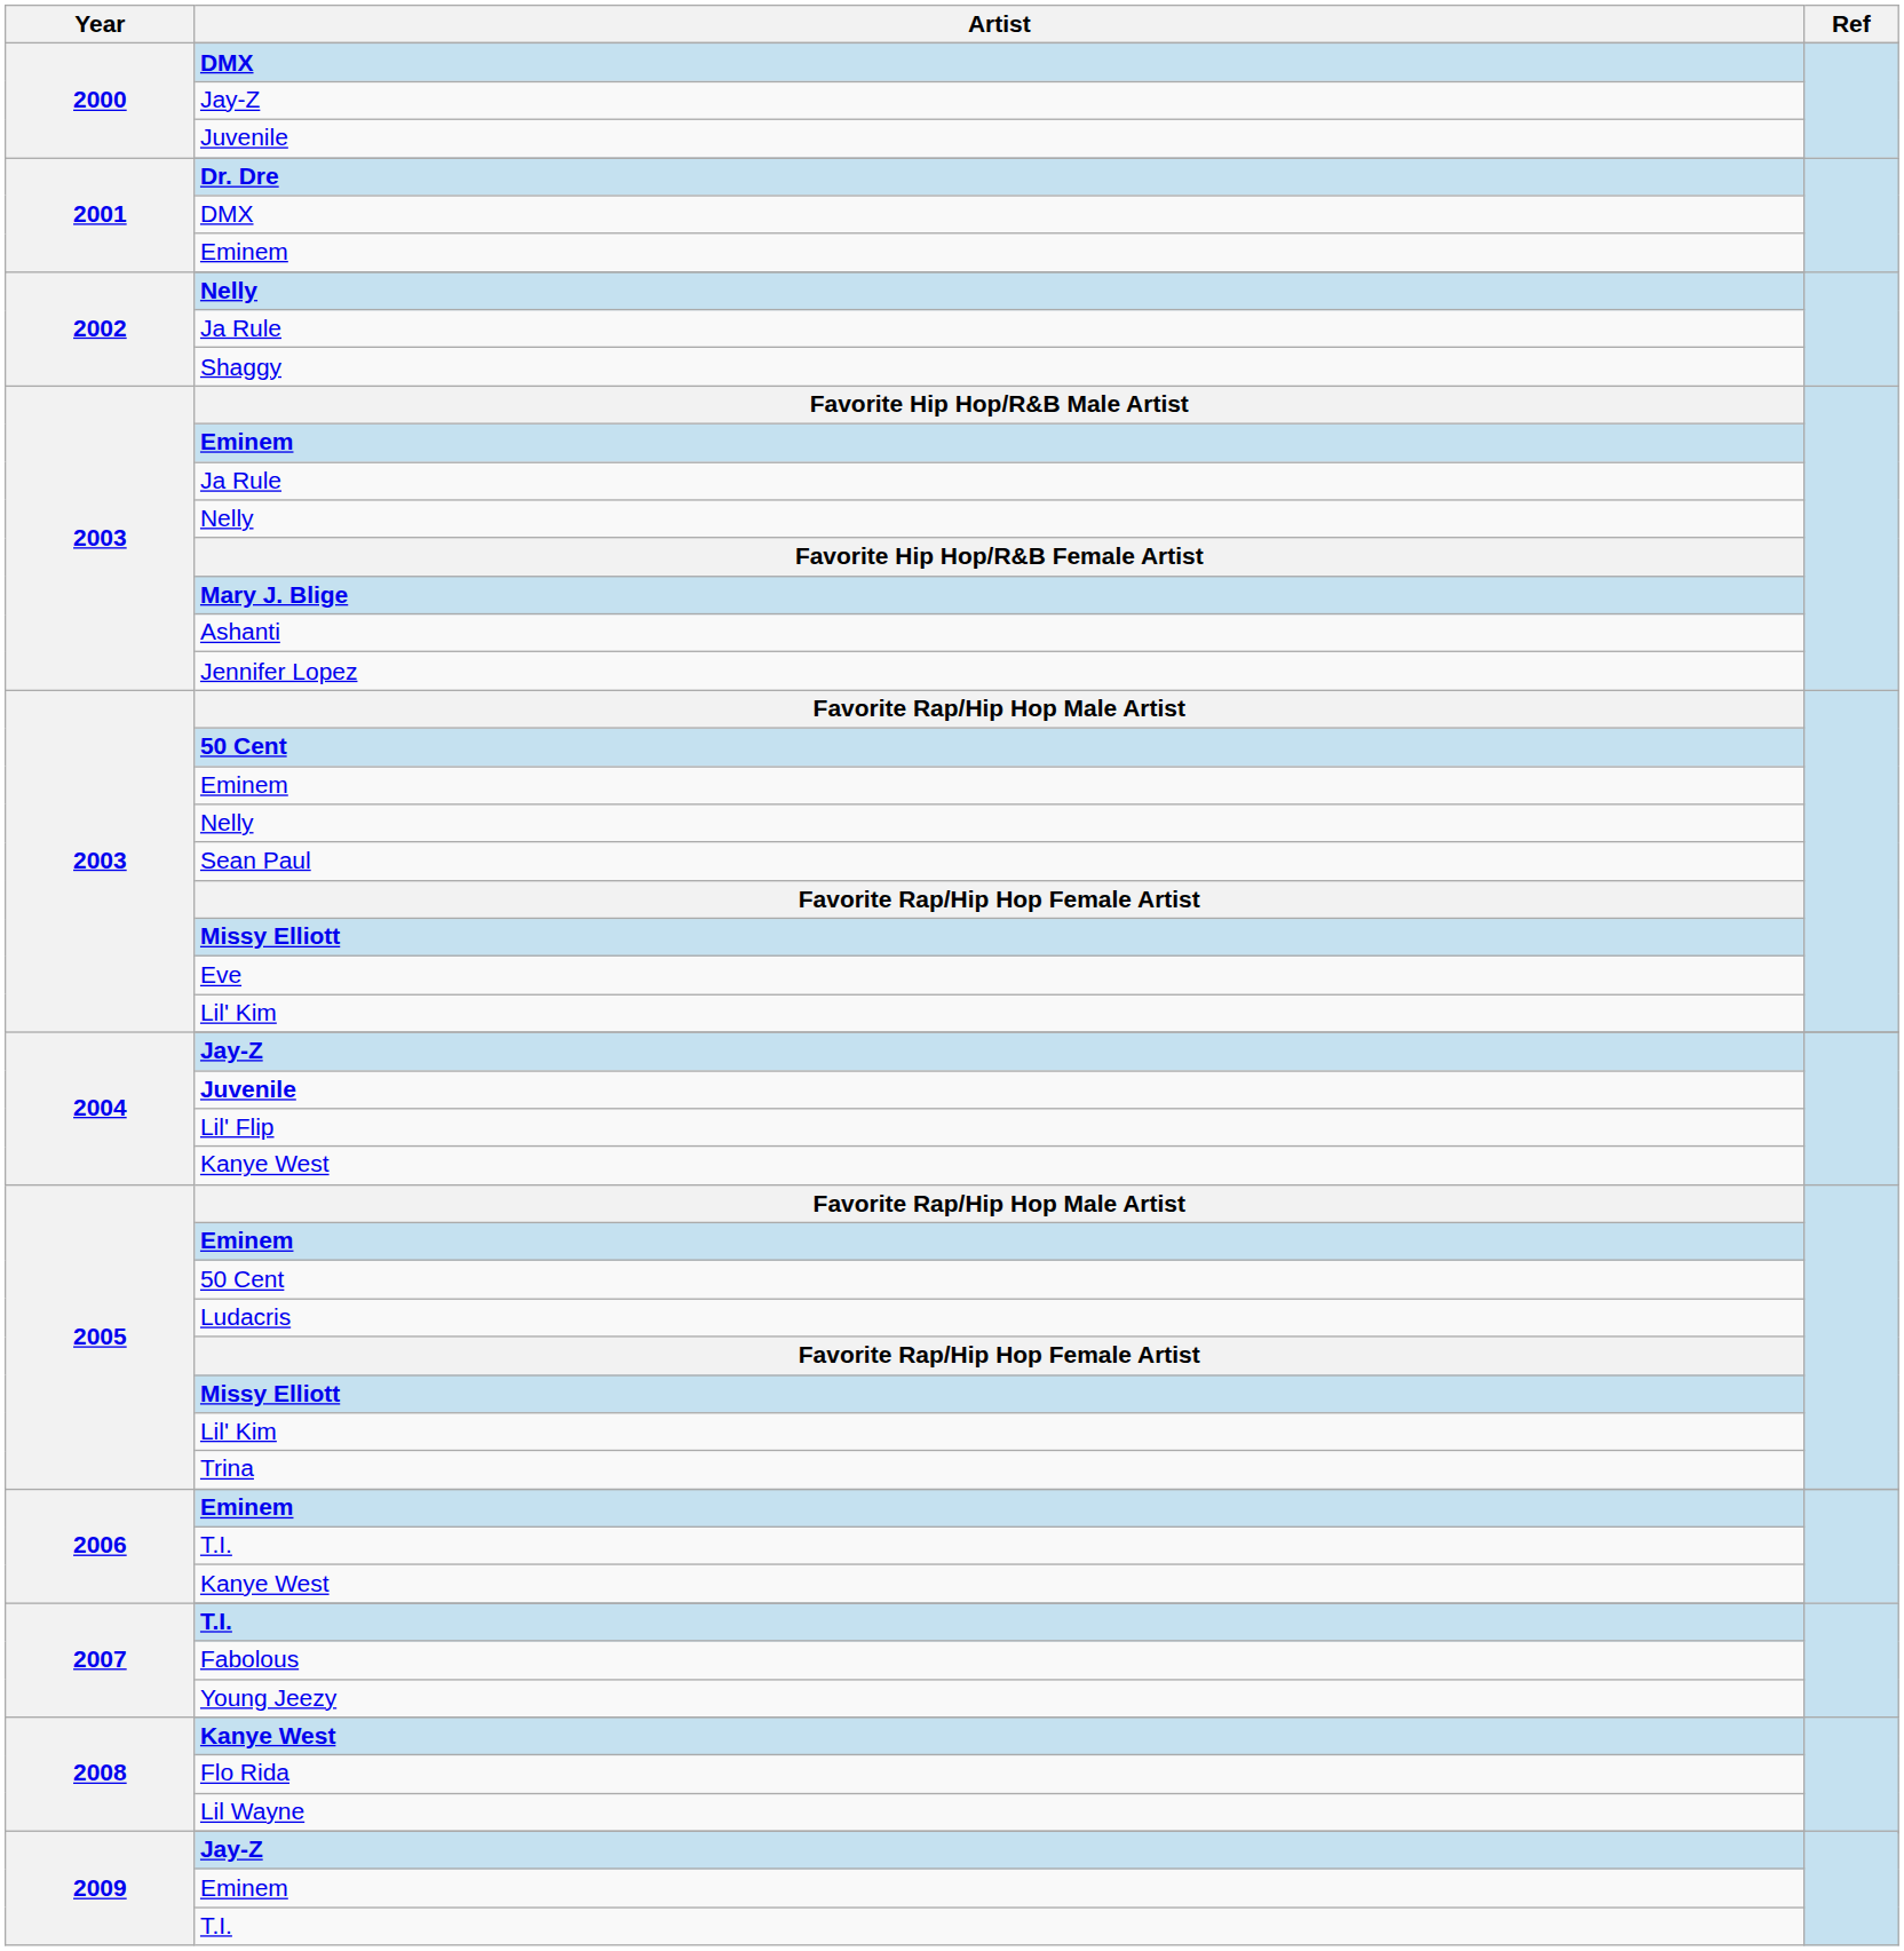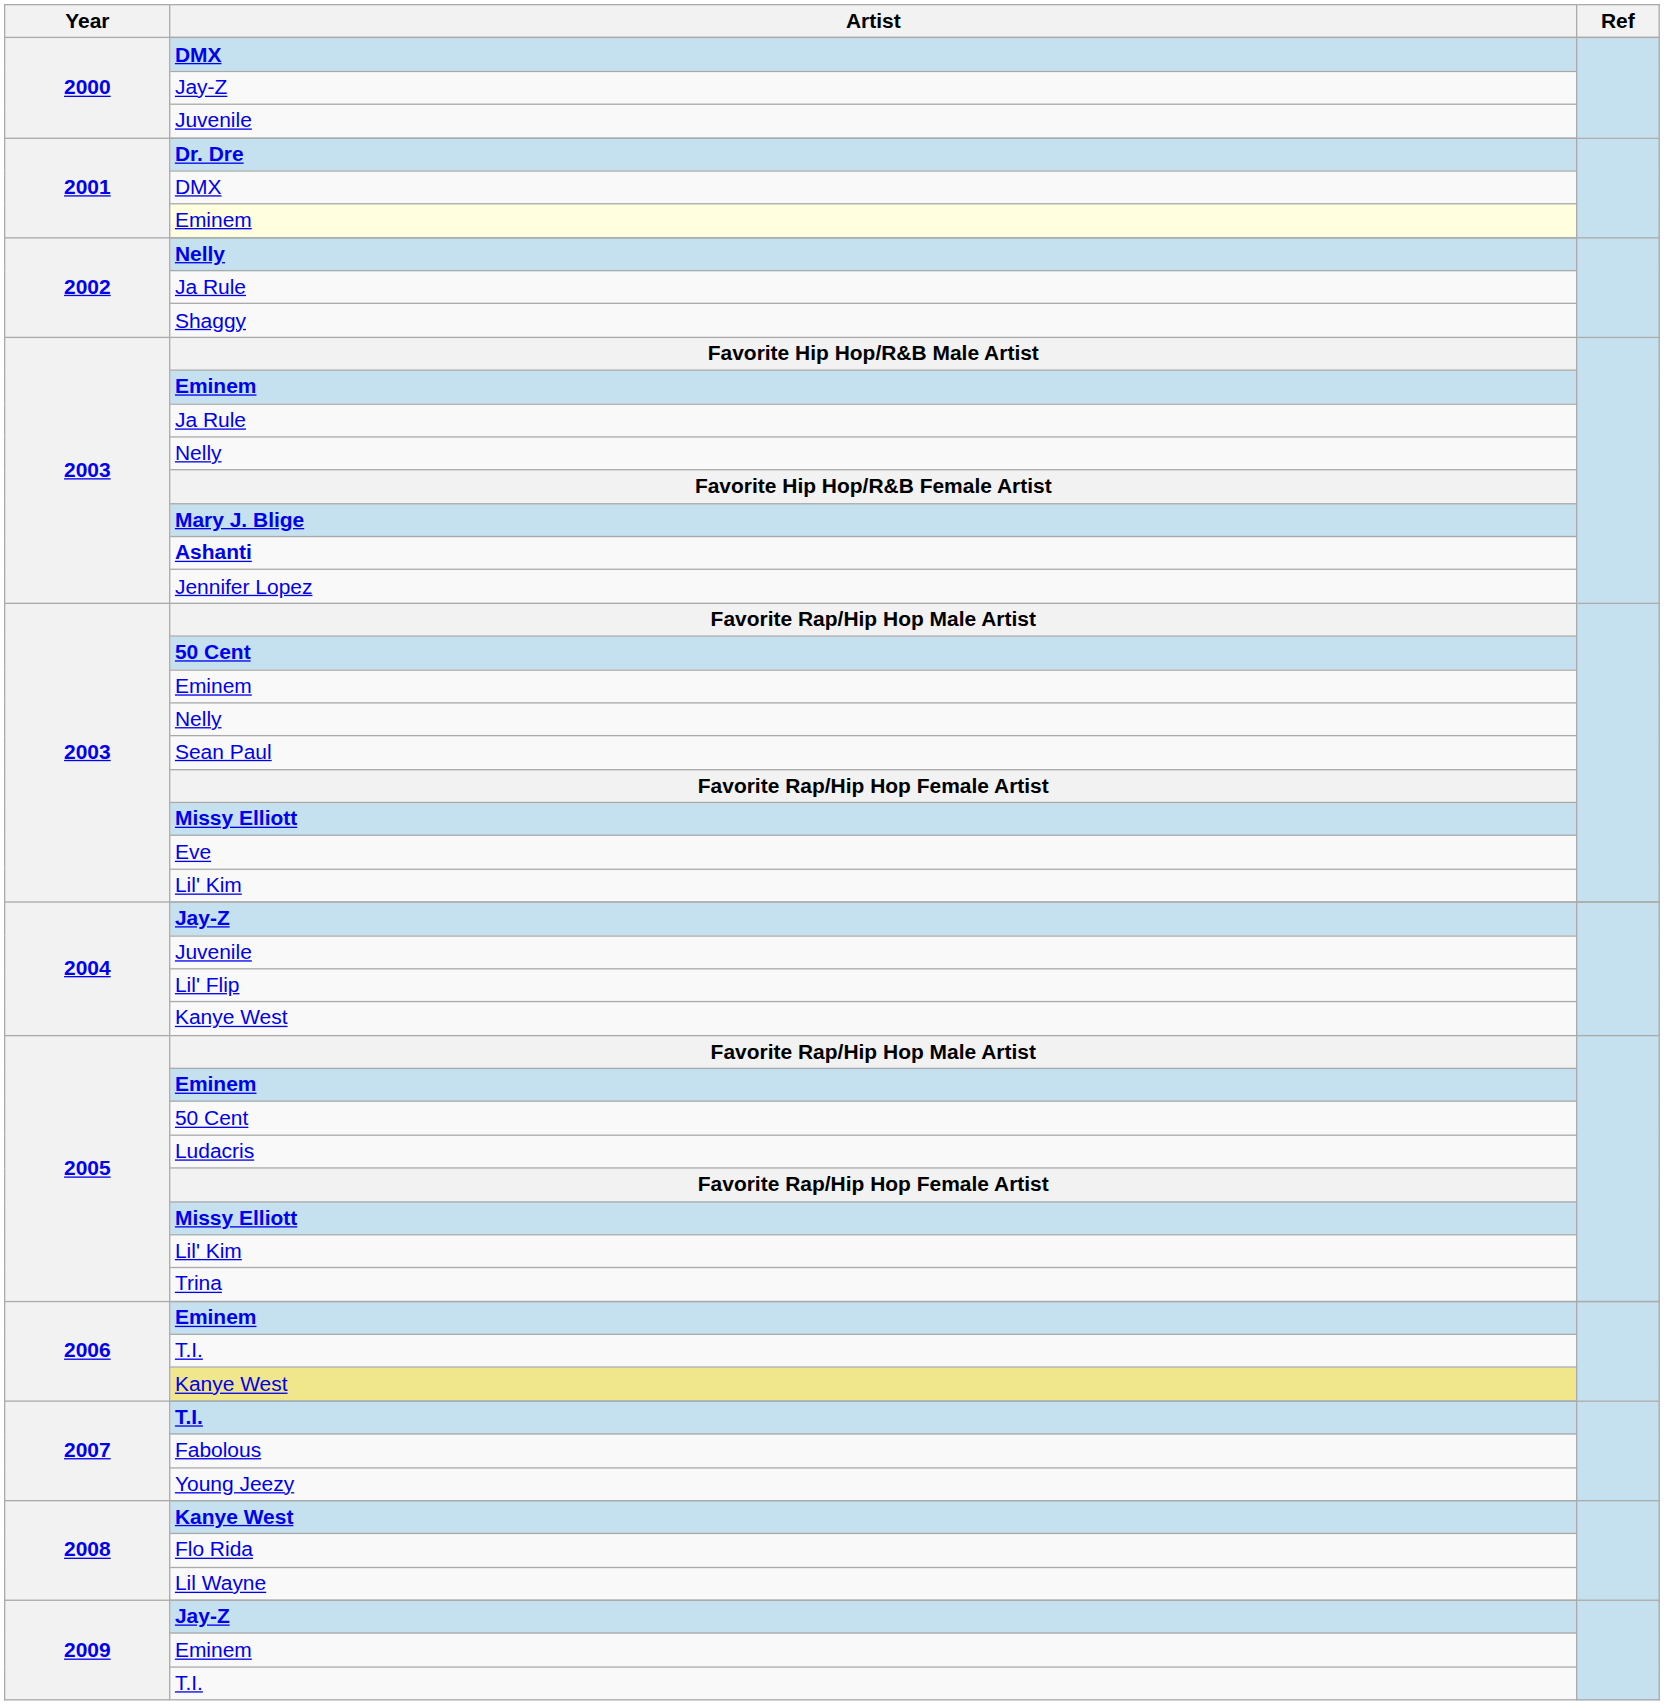2001 / Eminem | Artist: no background -> lightyellow background
Ashanti | Artist: normal -> bold
2004 / Juvenile | Artist: bold -> normal
2006 / Kanye West | Artist: no background -> khaki background
